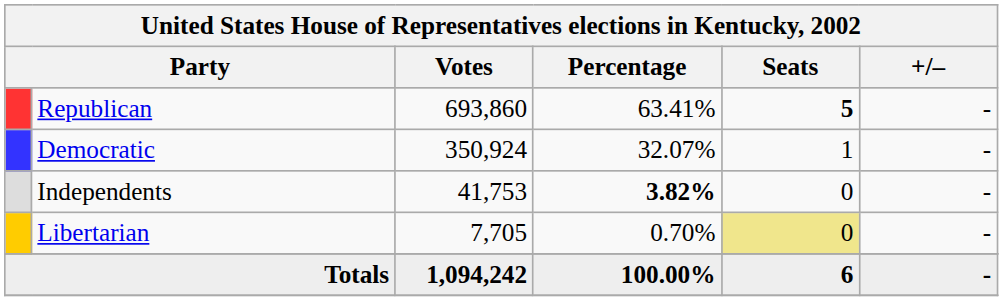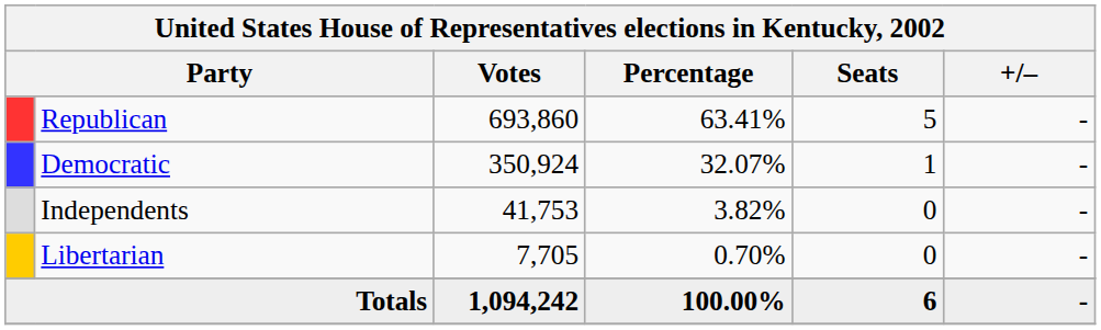Republican | Seats: bold -> normal
Independents | Percentage: bold -> normal
Libertarian | Seats: khaki background -> no background
